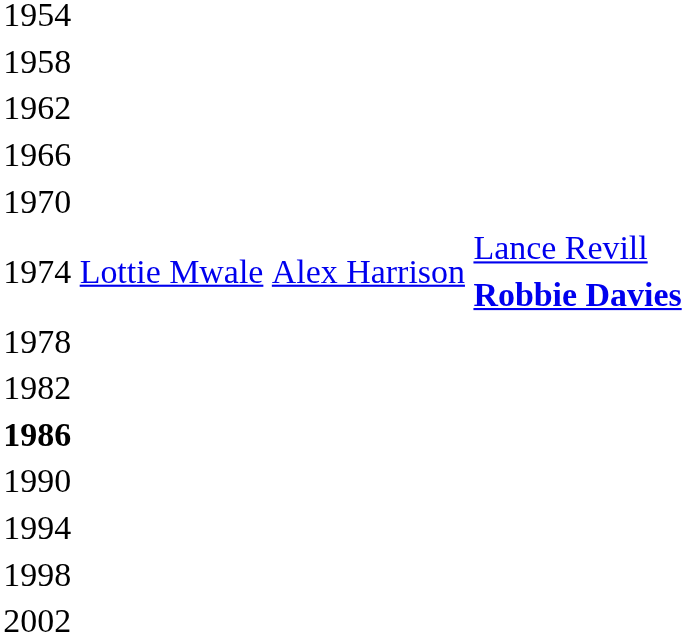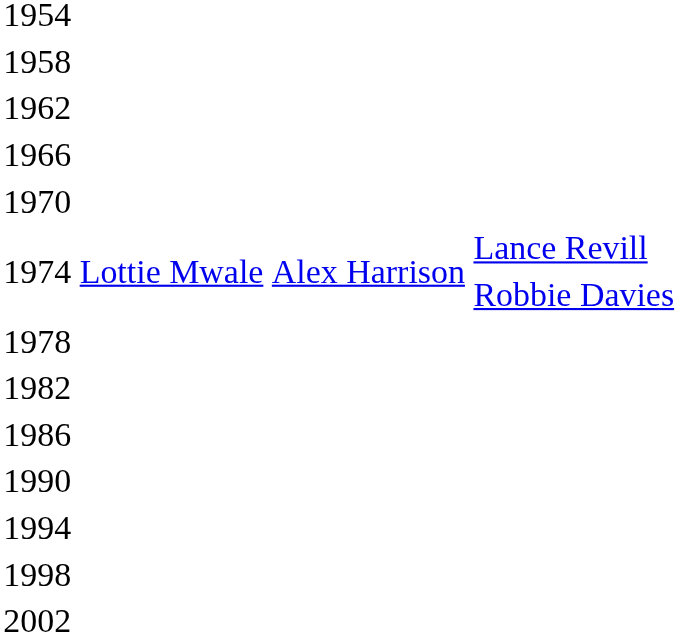1974 / Robbie Davies | column 4: bold -> normal
1986 | column 1: bold -> normal
